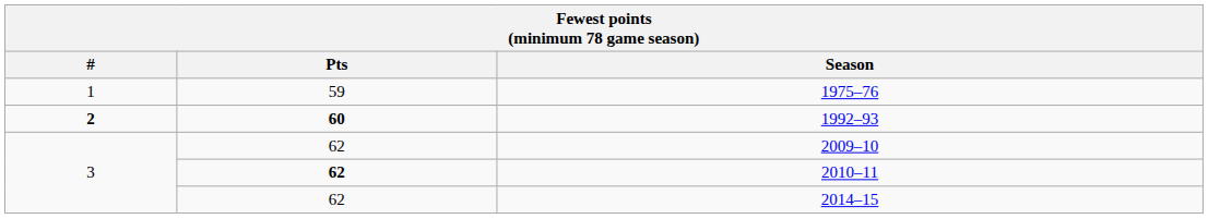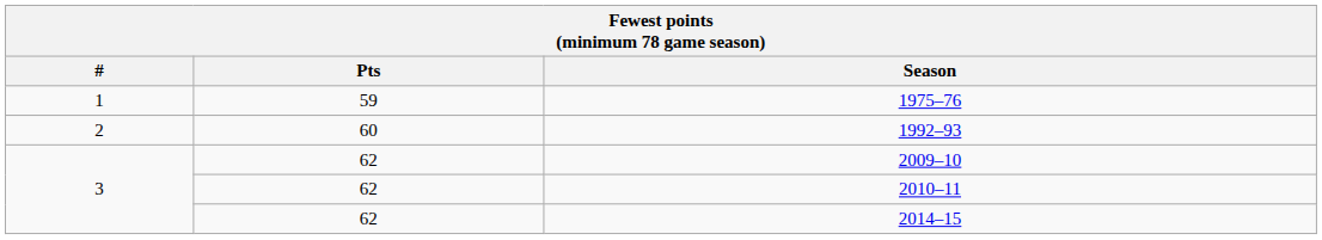1992–93 | #: bold -> normal
1992–93 | Pts: bold -> normal
2010–11 | Pts: bold -> normal
